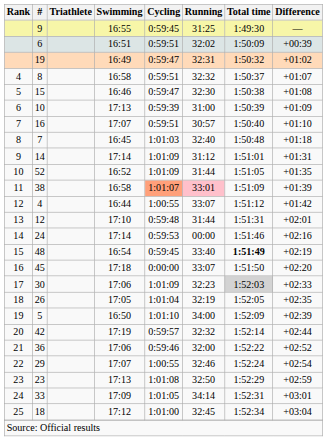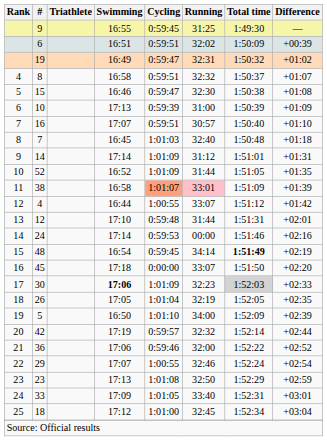48 | Running: 33:40 -> 34:14
30 | Swimming: normal -> bold
33 | Running: 34:14 -> 33:40
